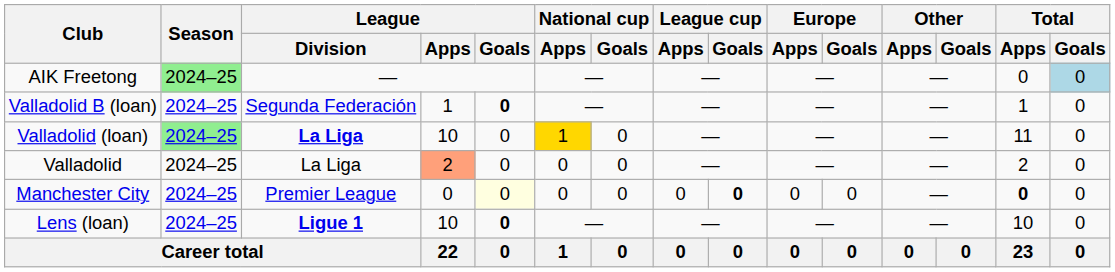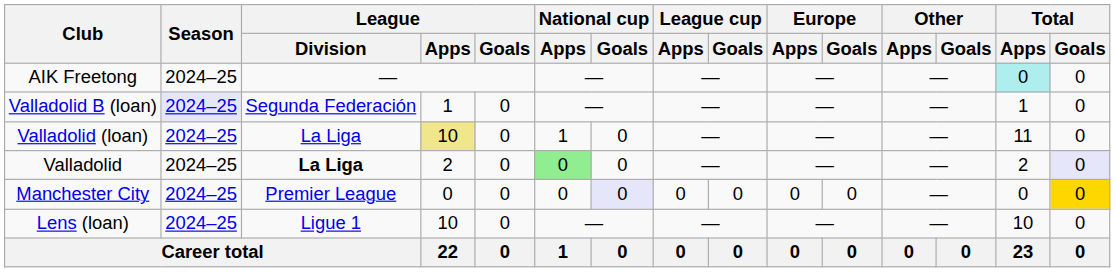AIK Freetong | Season: lightgreen background -> no background
AIK Freetong | Total / Apps: no background -> paleturquoise background
AIK Freetong | Total / Goals: lightblue background -> no background
Valladolid B (loan) | Season: no background -> lavender background
Valladolid B (loan) | League / Goals: bold -> normal
Valladolid (loan) | Season: lightgreen background -> no background
Valladolid (loan) | League / Division: bold -> normal
Valladolid (loan) | League / Apps: no background -> khaki background
Valladolid (loan) | National cup / Apps: gold background -> no background
Valladolid | League / Division: normal -> bold
Valladolid | League / Apps: lightsalmon background -> no background
Valladolid | National cup / Apps: no background -> lightgreen background
Valladolid | Total / Goals: no background -> lavender background
Manchester City | League / Goals: lightyellow background -> no background
Manchester City | National cup / Goals: no background -> lavender background
Manchester City | League cup / Goals: bold -> normal
Manchester City | Total / Apps: bold -> normal
Manchester City | Total / Goals: no background -> gold background
Lens (loan) | League / Division: bold -> normal
Lens (loan) | League / Goals: bold -> normal
